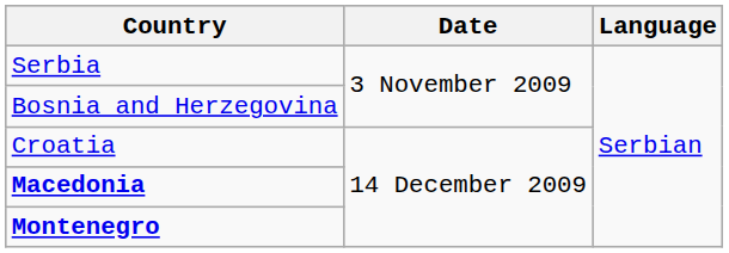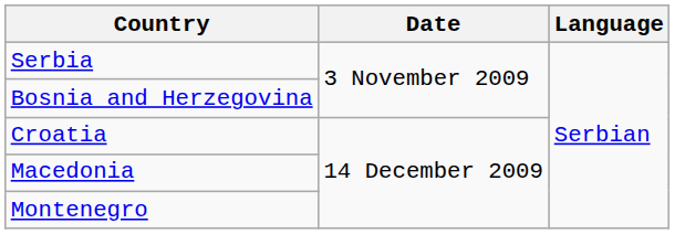Macedonia | Country: bold -> normal
Montenegro | Country: bold -> normal
